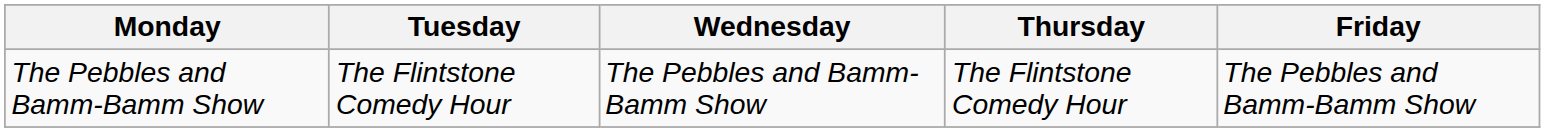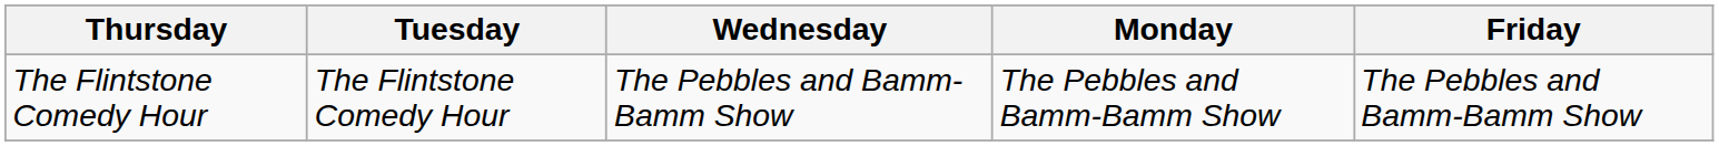columns swapped: Monday <-> Thursday
